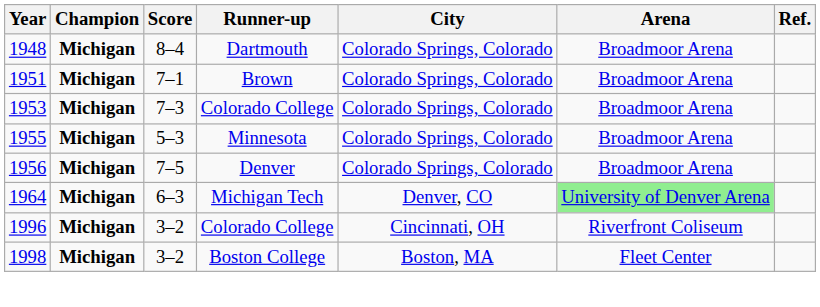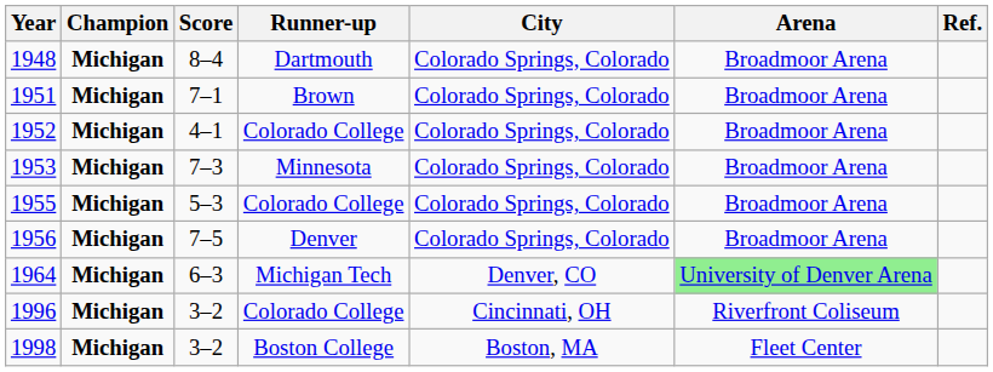+ row: 1952 | Michigan | 4–1 | Colorado College | Colorado Springs, Colorado | Broadmoor Arena
1953 | Runner-up: Colorado College -> Minnesota
1955 | Runner-up: Minnesota -> Colorado College
